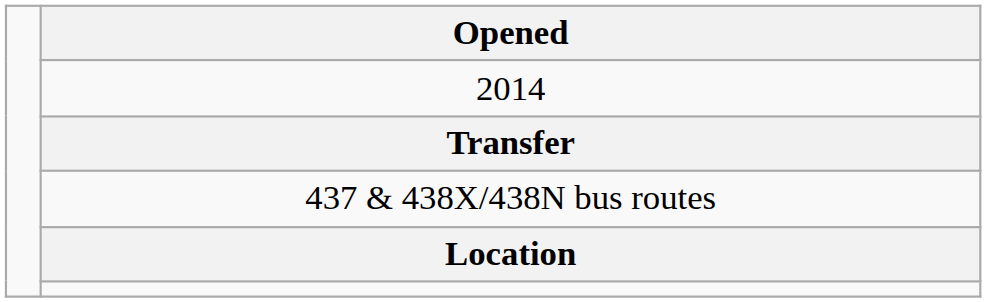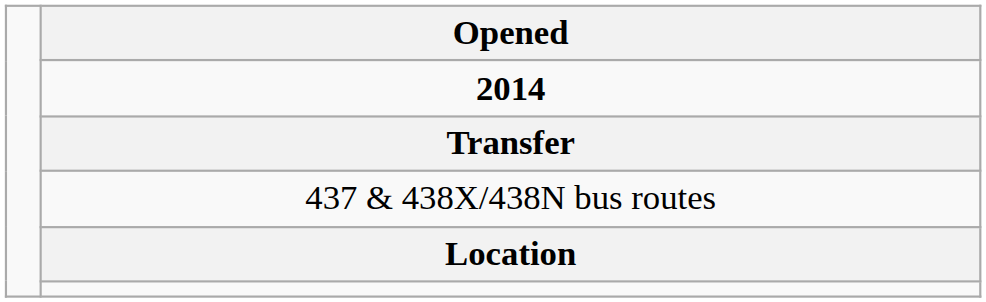2014 | Opened: normal -> bold
